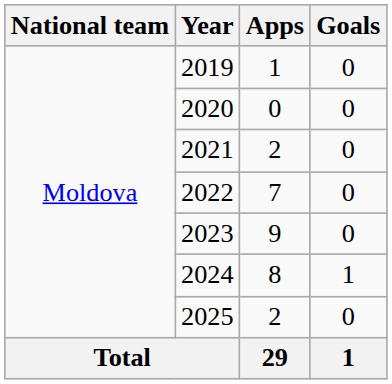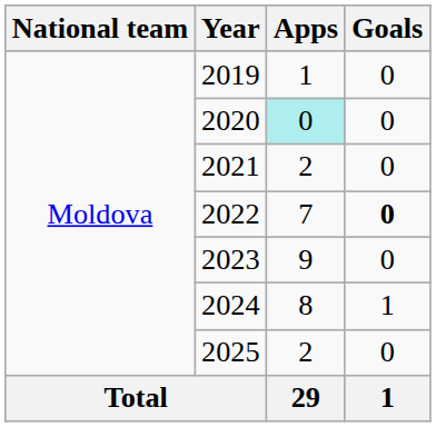2020 | Apps: no background -> paleturquoise background
2022 | Goals: normal -> bold
